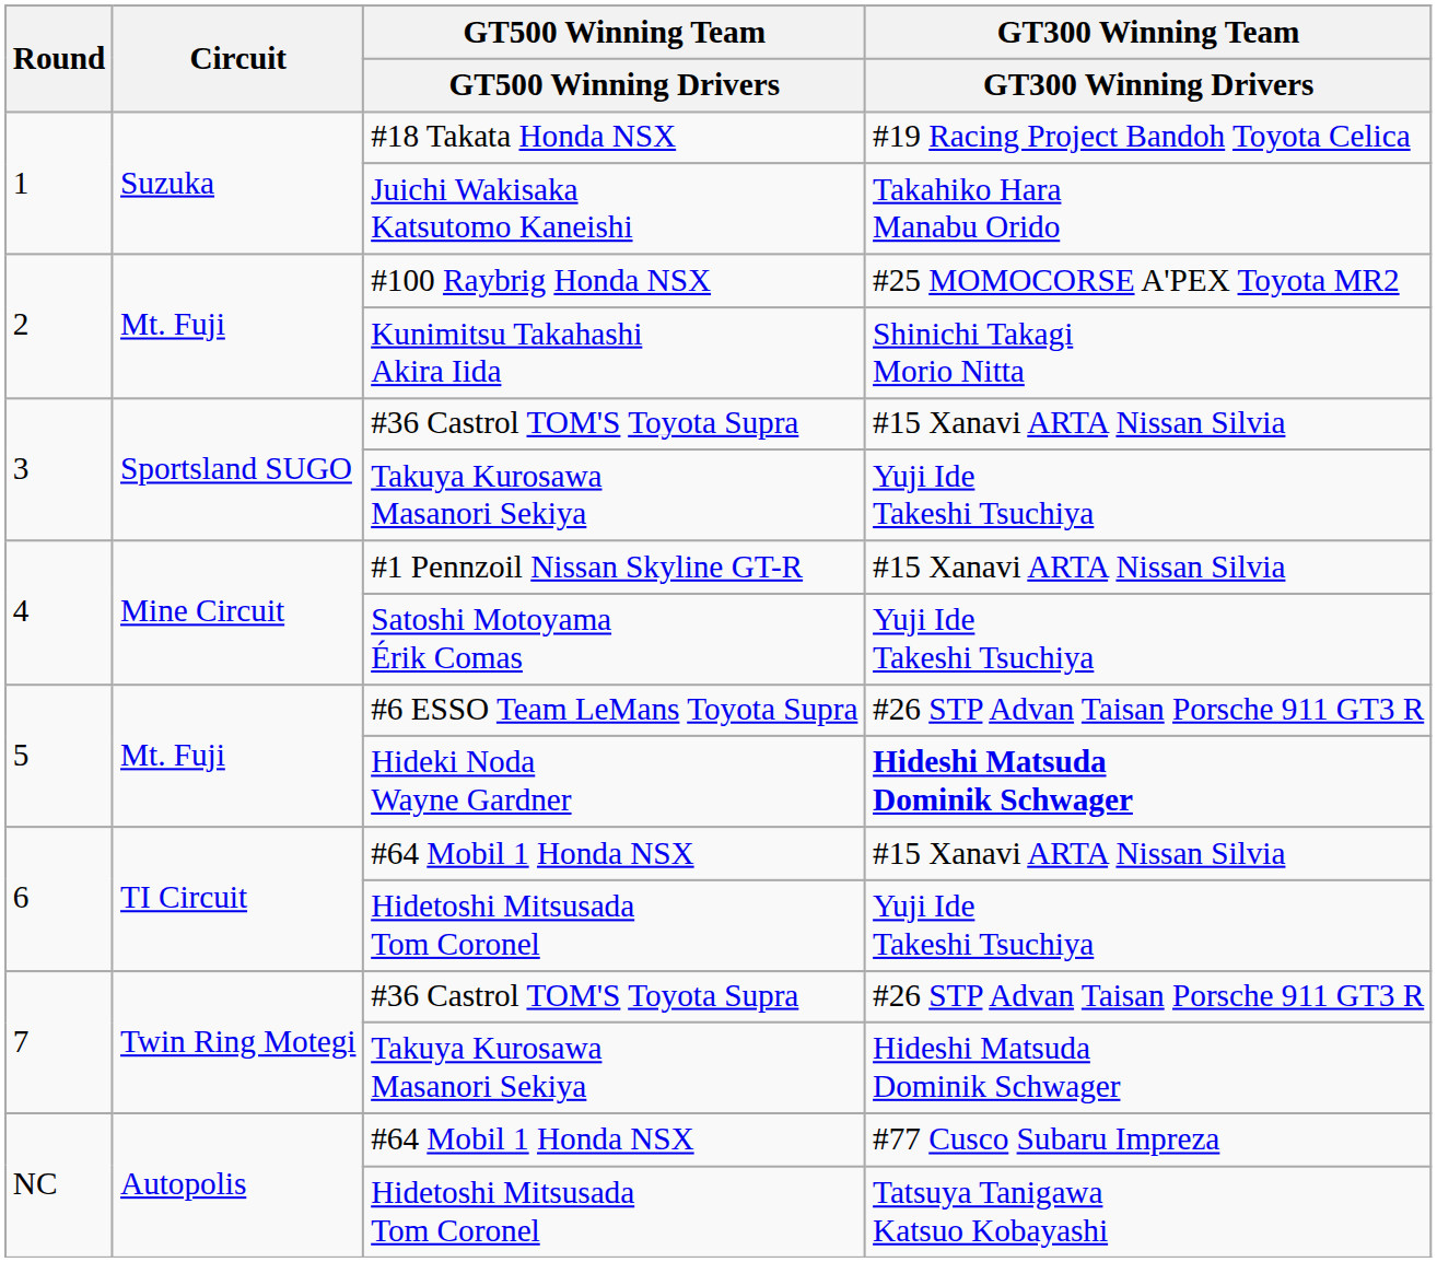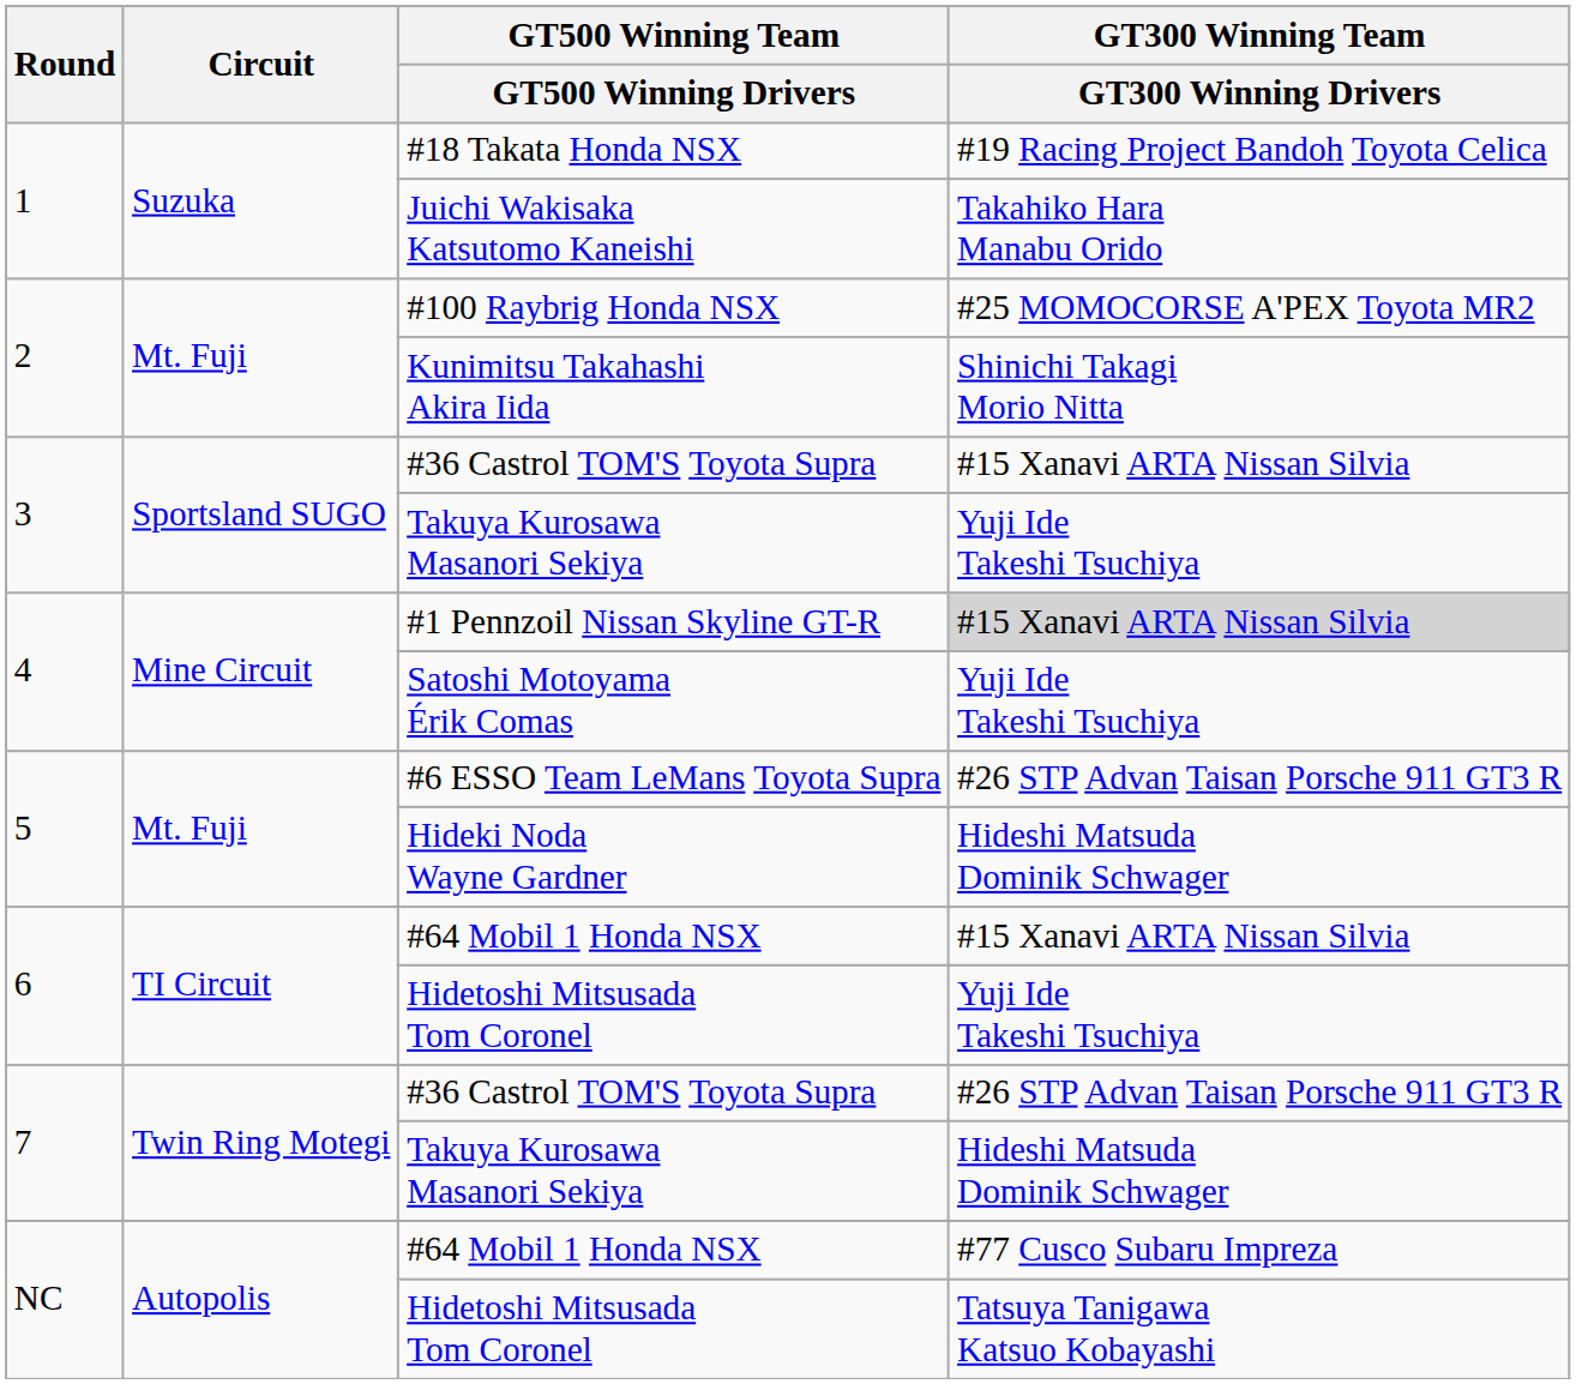#1 Pennzoil Nissan Skyline GT-R | GT300 Winning Team / GT300 Winning Drivers: no background -> lightgrey background
Hideki Noda Wayne Gardner | GT300 Winning Team / GT300 Winning Drivers: bold -> normal
